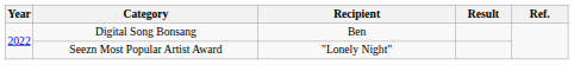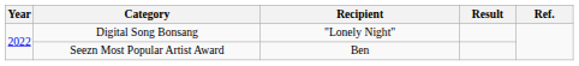Digital Song Bonsang | Recipient: Ben -> "Lonely Night"
Seezn Most Popular Artist Award | Recipient: "Lonely Night" -> Ben
